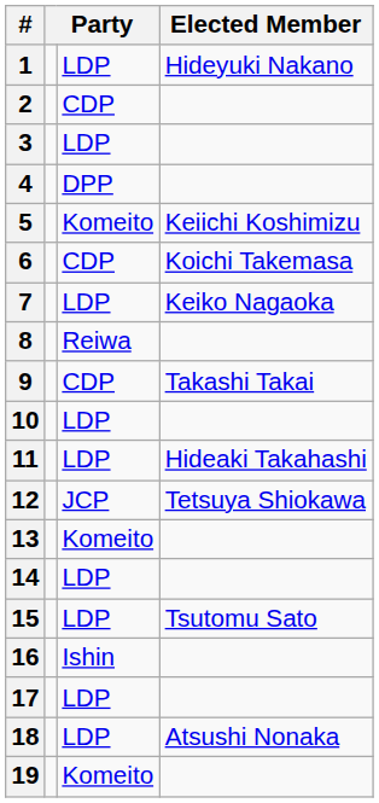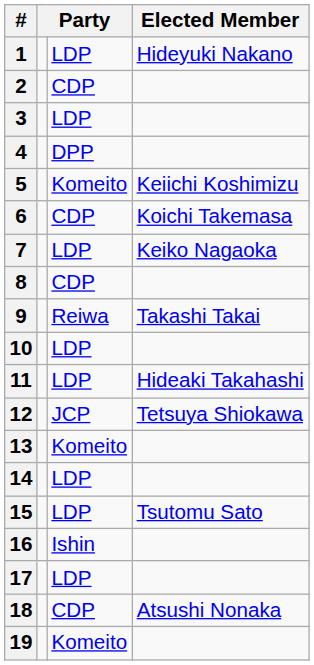8 | column 3: Reiwa -> CDP
9 | column 3: CDP -> Reiwa
18 | column 3: LDP -> CDP
